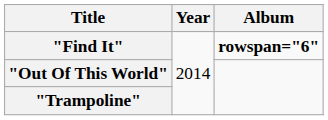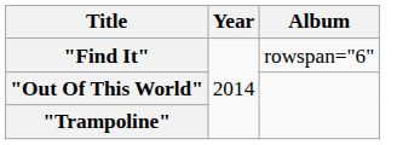"Find It" | Album: bold -> normal
